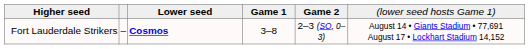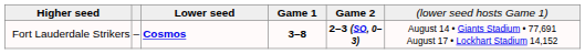Fort Lauderdale Strikers | column 4: normal -> bold
Fort Lauderdale Strikers | column 5: normal -> bold
